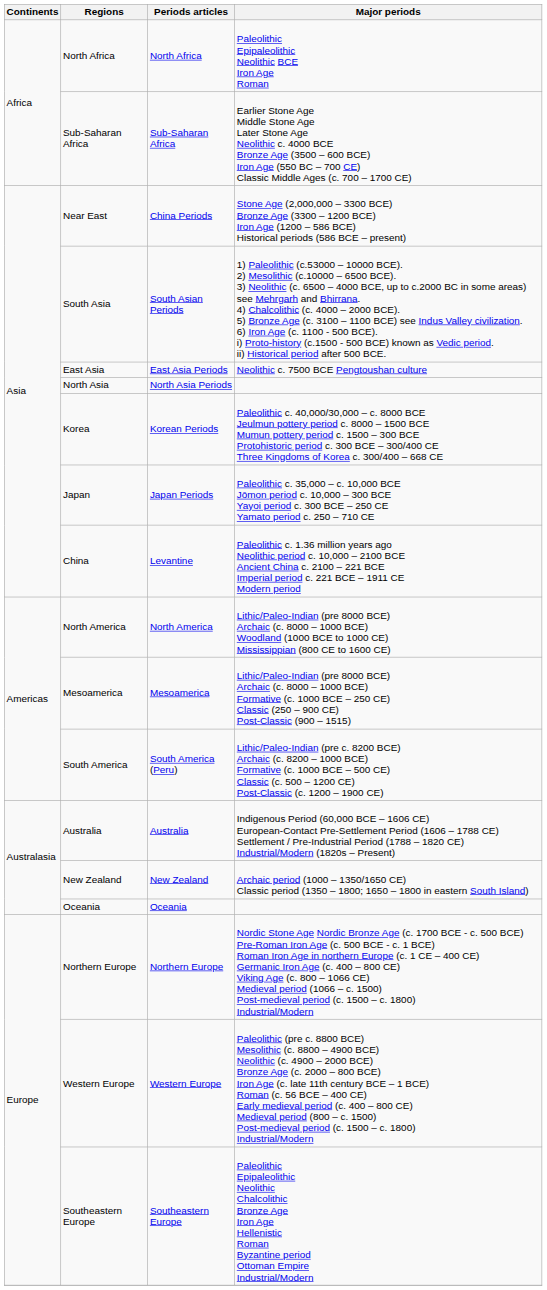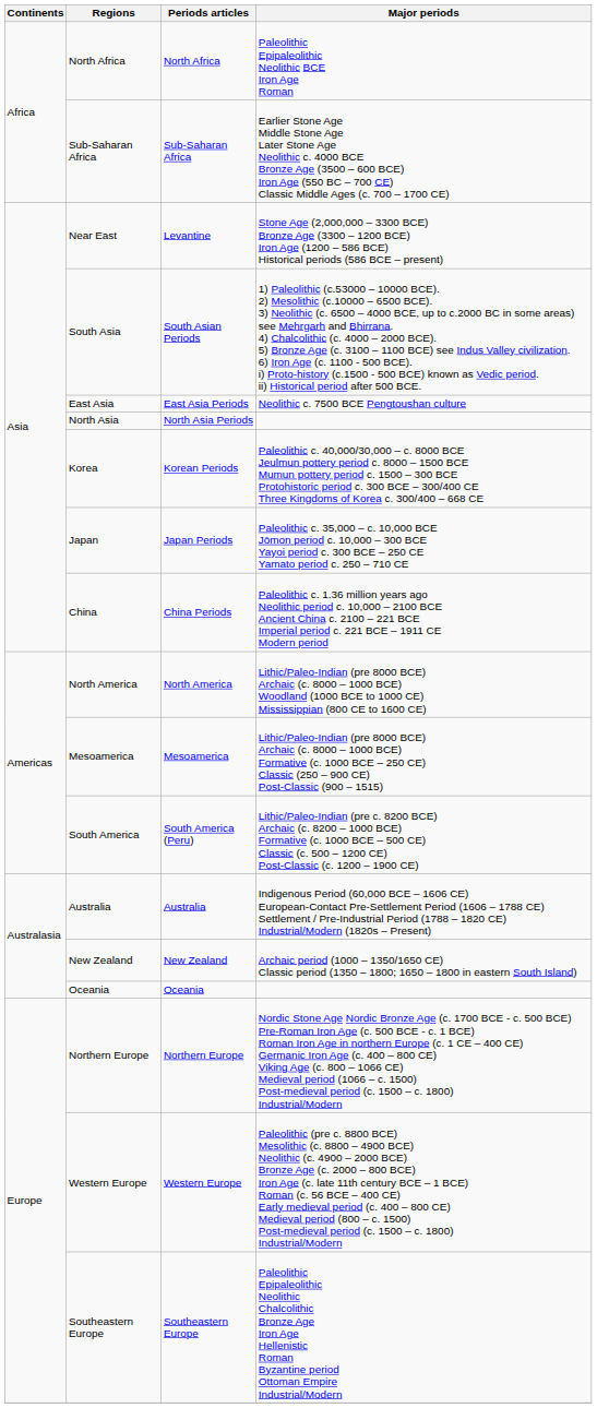Near East | Periods articles: China Periods -> Levantine
China | Periods articles: Levantine -> China Periods
